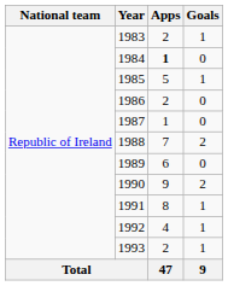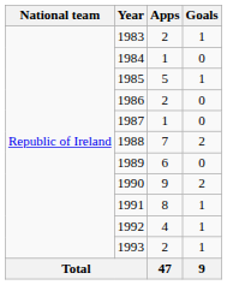1984 | Apps: bold -> normal
